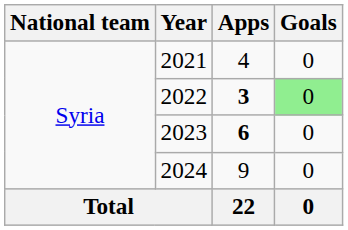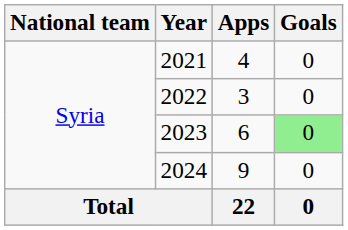2022 | Apps: bold -> normal
2022 | Goals: lightgreen background -> no background
2023 | Apps: bold -> normal
2023 | Goals: no background -> lightgreen background
